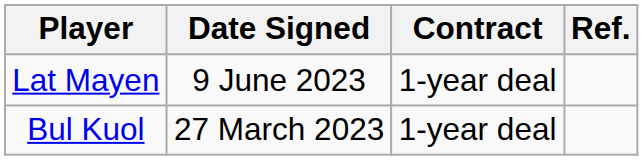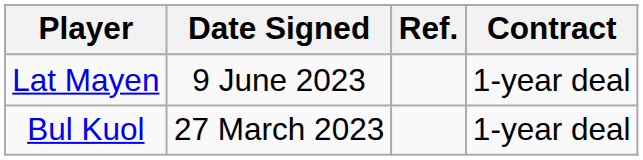columns swapped: Contract <-> Ref.
